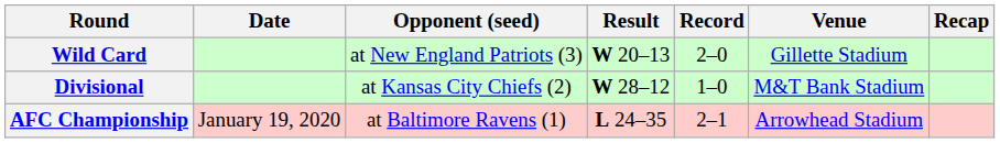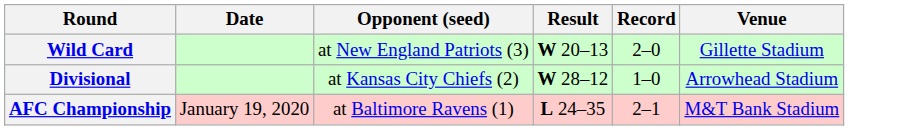- column: Recap
Divisional | Venue: M&T Bank Stadium -> Arrowhead Stadium
AFC Championship | Venue: Arrowhead Stadium -> M&T Bank Stadium
